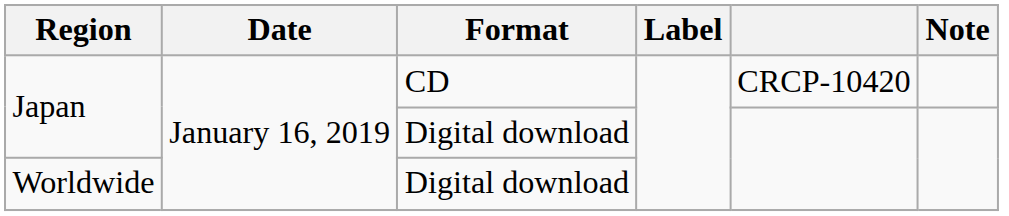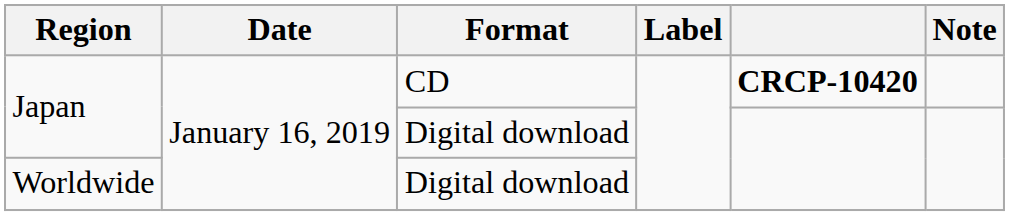Japan / CD | column 5: normal -> bold
